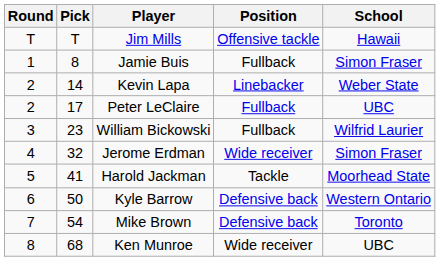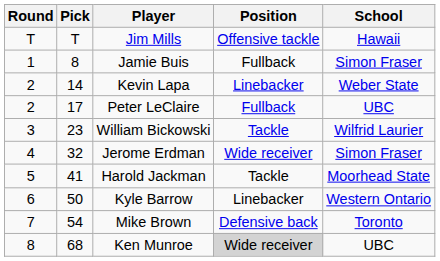William Bickowski | Position: Fullback -> Tackle
Kyle Barrow | Position: Defensive back -> Linebacker
Ken Munroe | Position: no background -> lightgrey background
